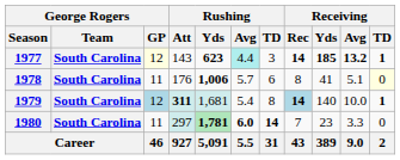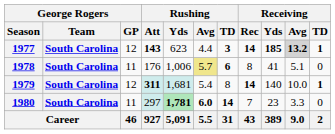1977 | George Rogers / GP: lightyellow background -> no background
1977 | Rushing / Att: normal -> bold
1977 | Rushing / Yds: bold -> normal
1977 | Rushing / Avg: paleturquoise background -> no background
1977 | Rushing / TD: normal -> bold
1977 | Receiving / Avg: no background -> lightgrey background
1978 | Rushing / Yds: bold -> normal
1978 | Rushing / Avg: no background -> khaki background
1978 | Rushing / TD: normal -> bold
1978 | Receiving / TD: lightyellow background -> no background
1979 | George Rogers / GP: lightblue background -> no background
1979 | Receiving / Rec: lightblue background -> no background
